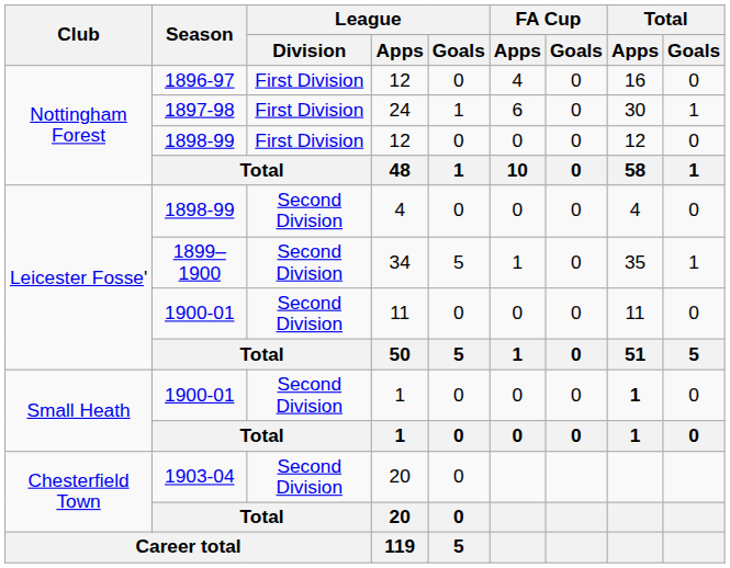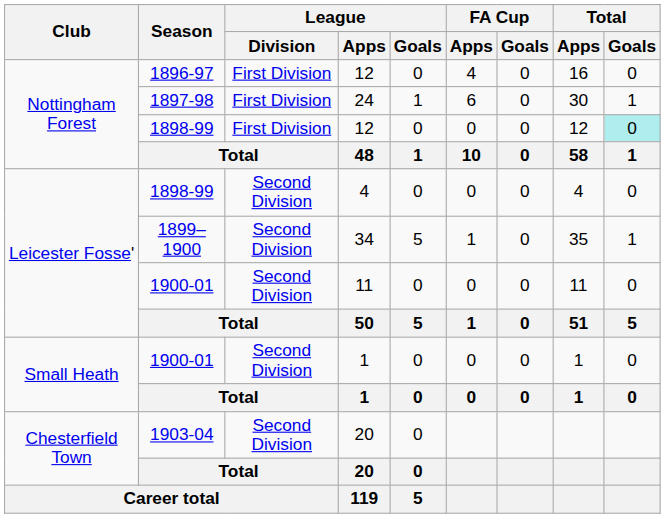1898-99 / 12 | Total / Goals: no background -> paleturquoise background
1900-01 / 1 | Total / Apps: bold -> normal
